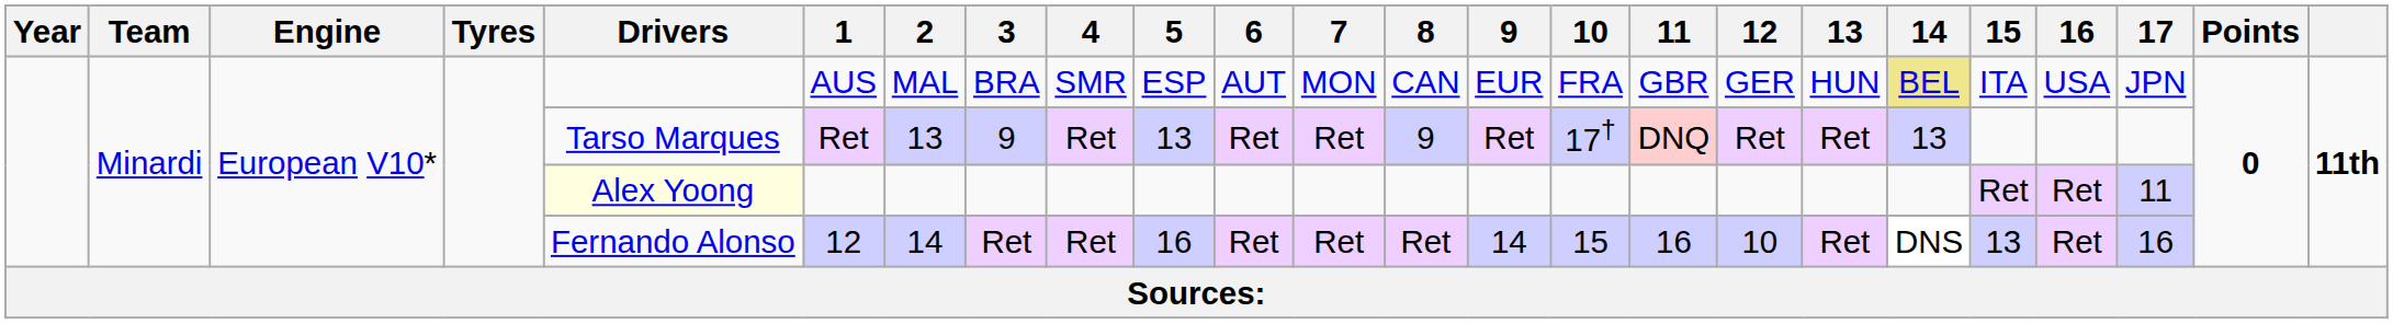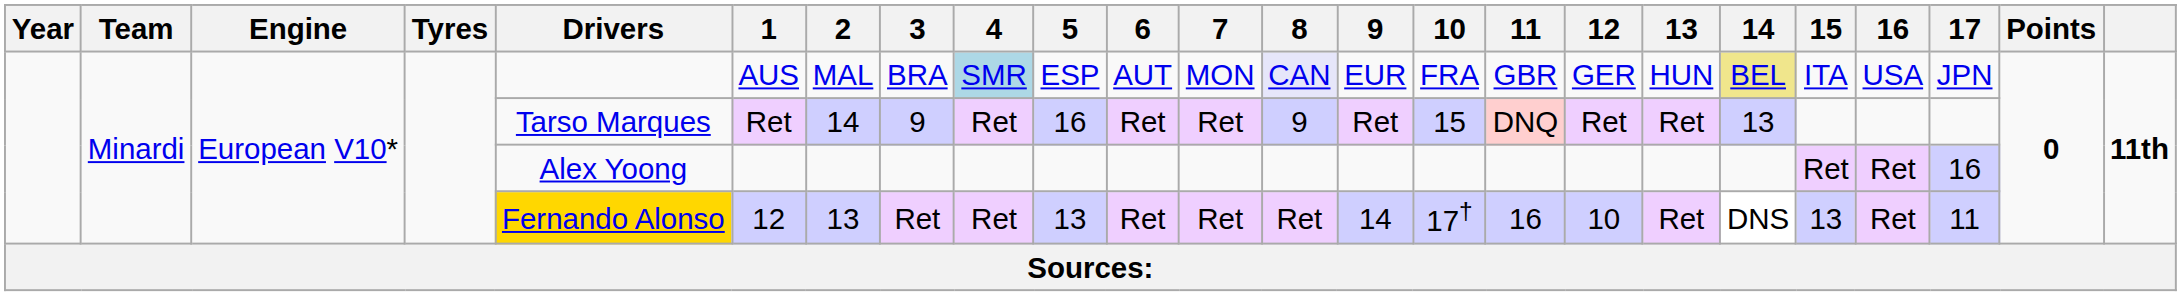row 2 | 4: no background -> lightblue background
row 2 | 8: no background -> lavender background
row 3 | 2: 13 -> 14
row 3 | 5: 13 -> 16
row 3 | 10: 17† -> 15
row 4 | Drivers: lightyellow background -> no background
row 4 | 17: 11 -> 16
row 5 | Drivers: no background -> gold background
row 5 | 2: 14 -> 13
row 5 | 5: 16 -> 13
row 5 | 10: 15 -> 17†
row 5 | 17: 16 -> 11
